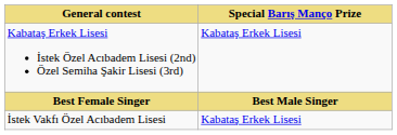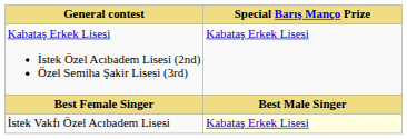İstek Vakfı Özel Acıbadem Lisesi | Special Barış Manço Prize: no background -> lightyellow background
